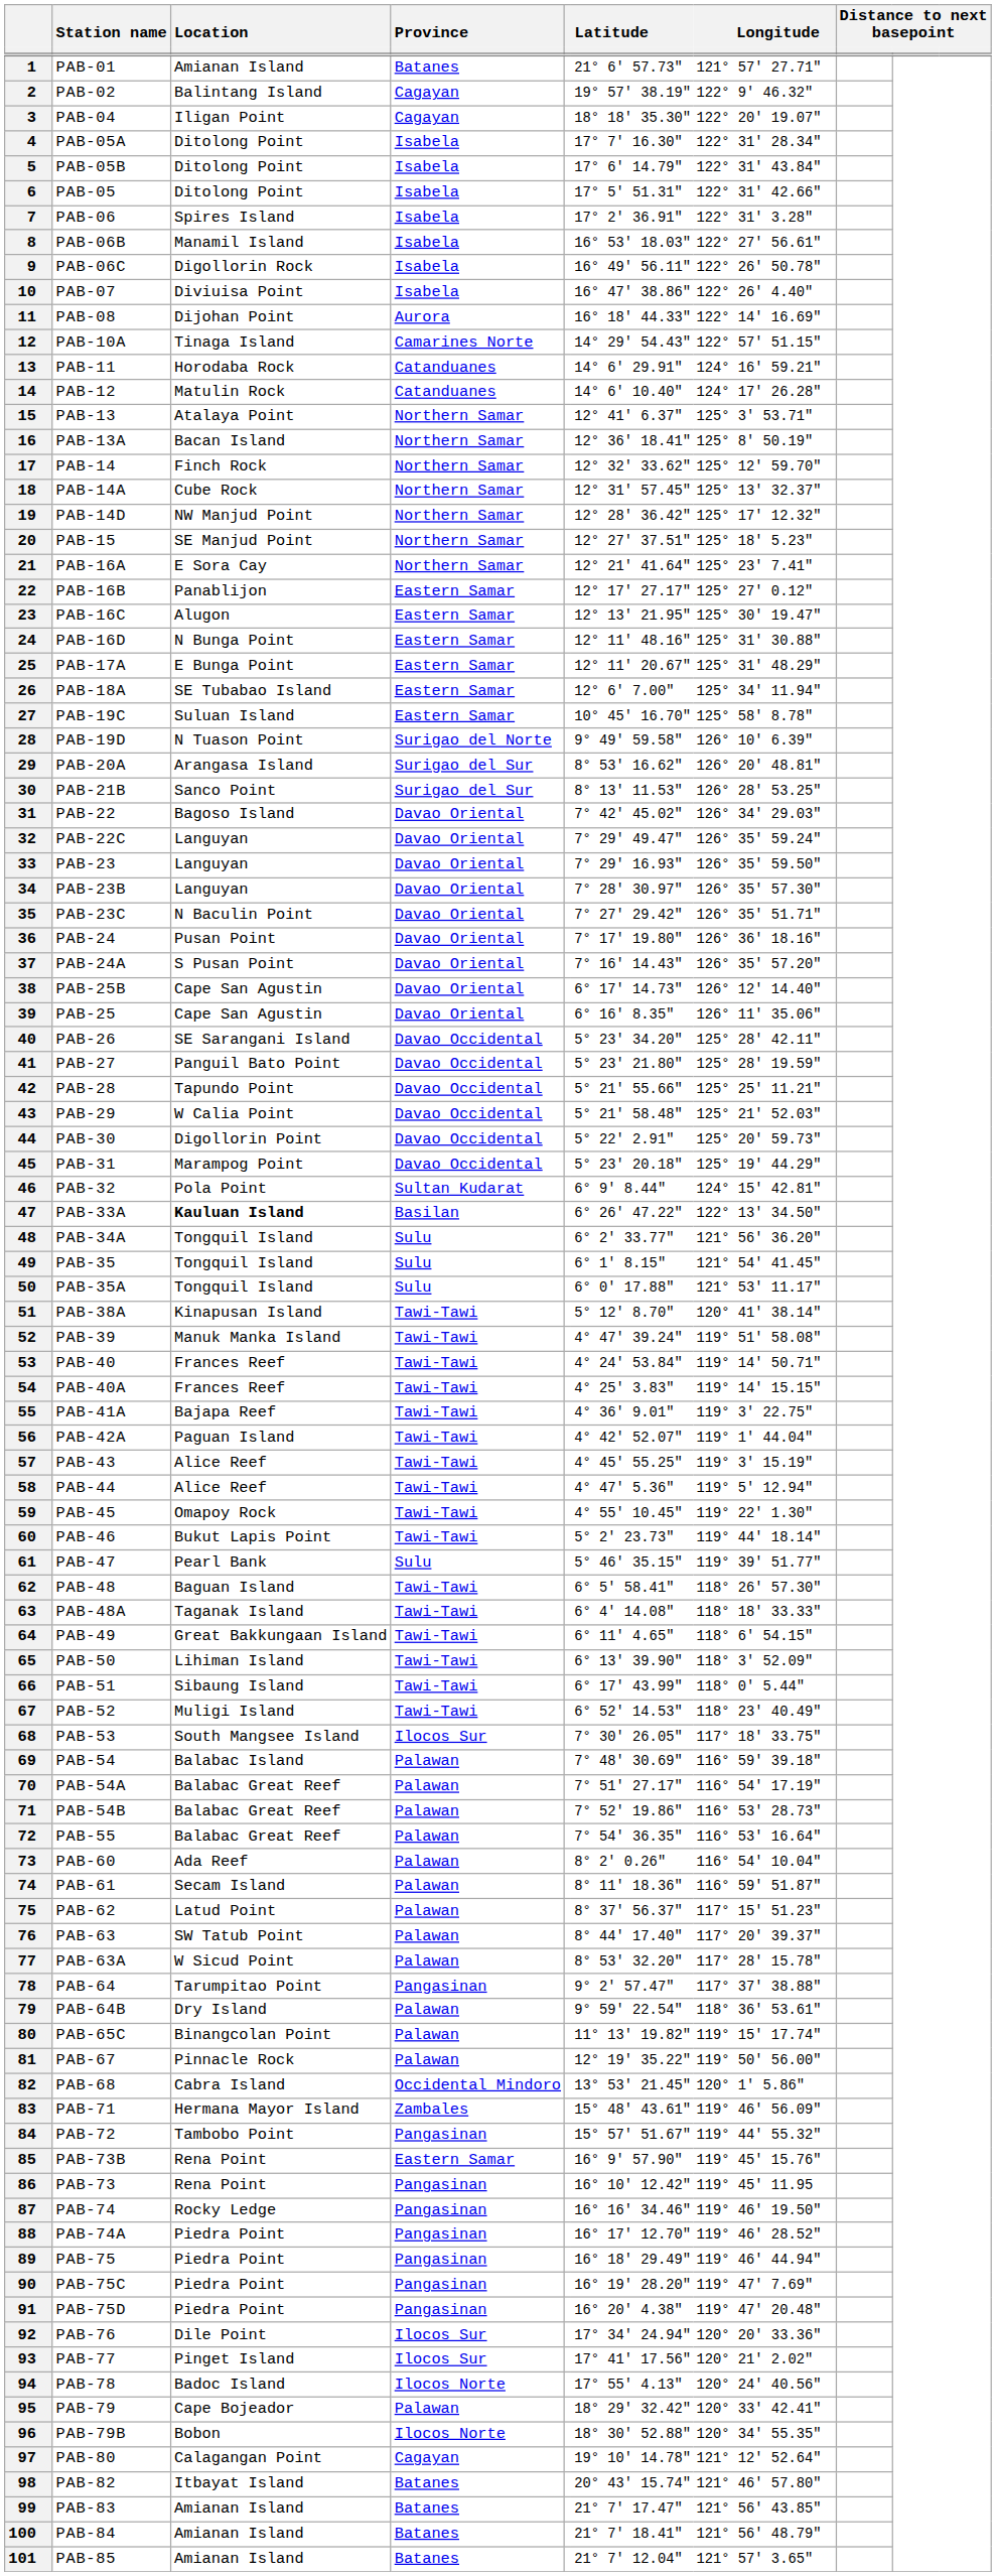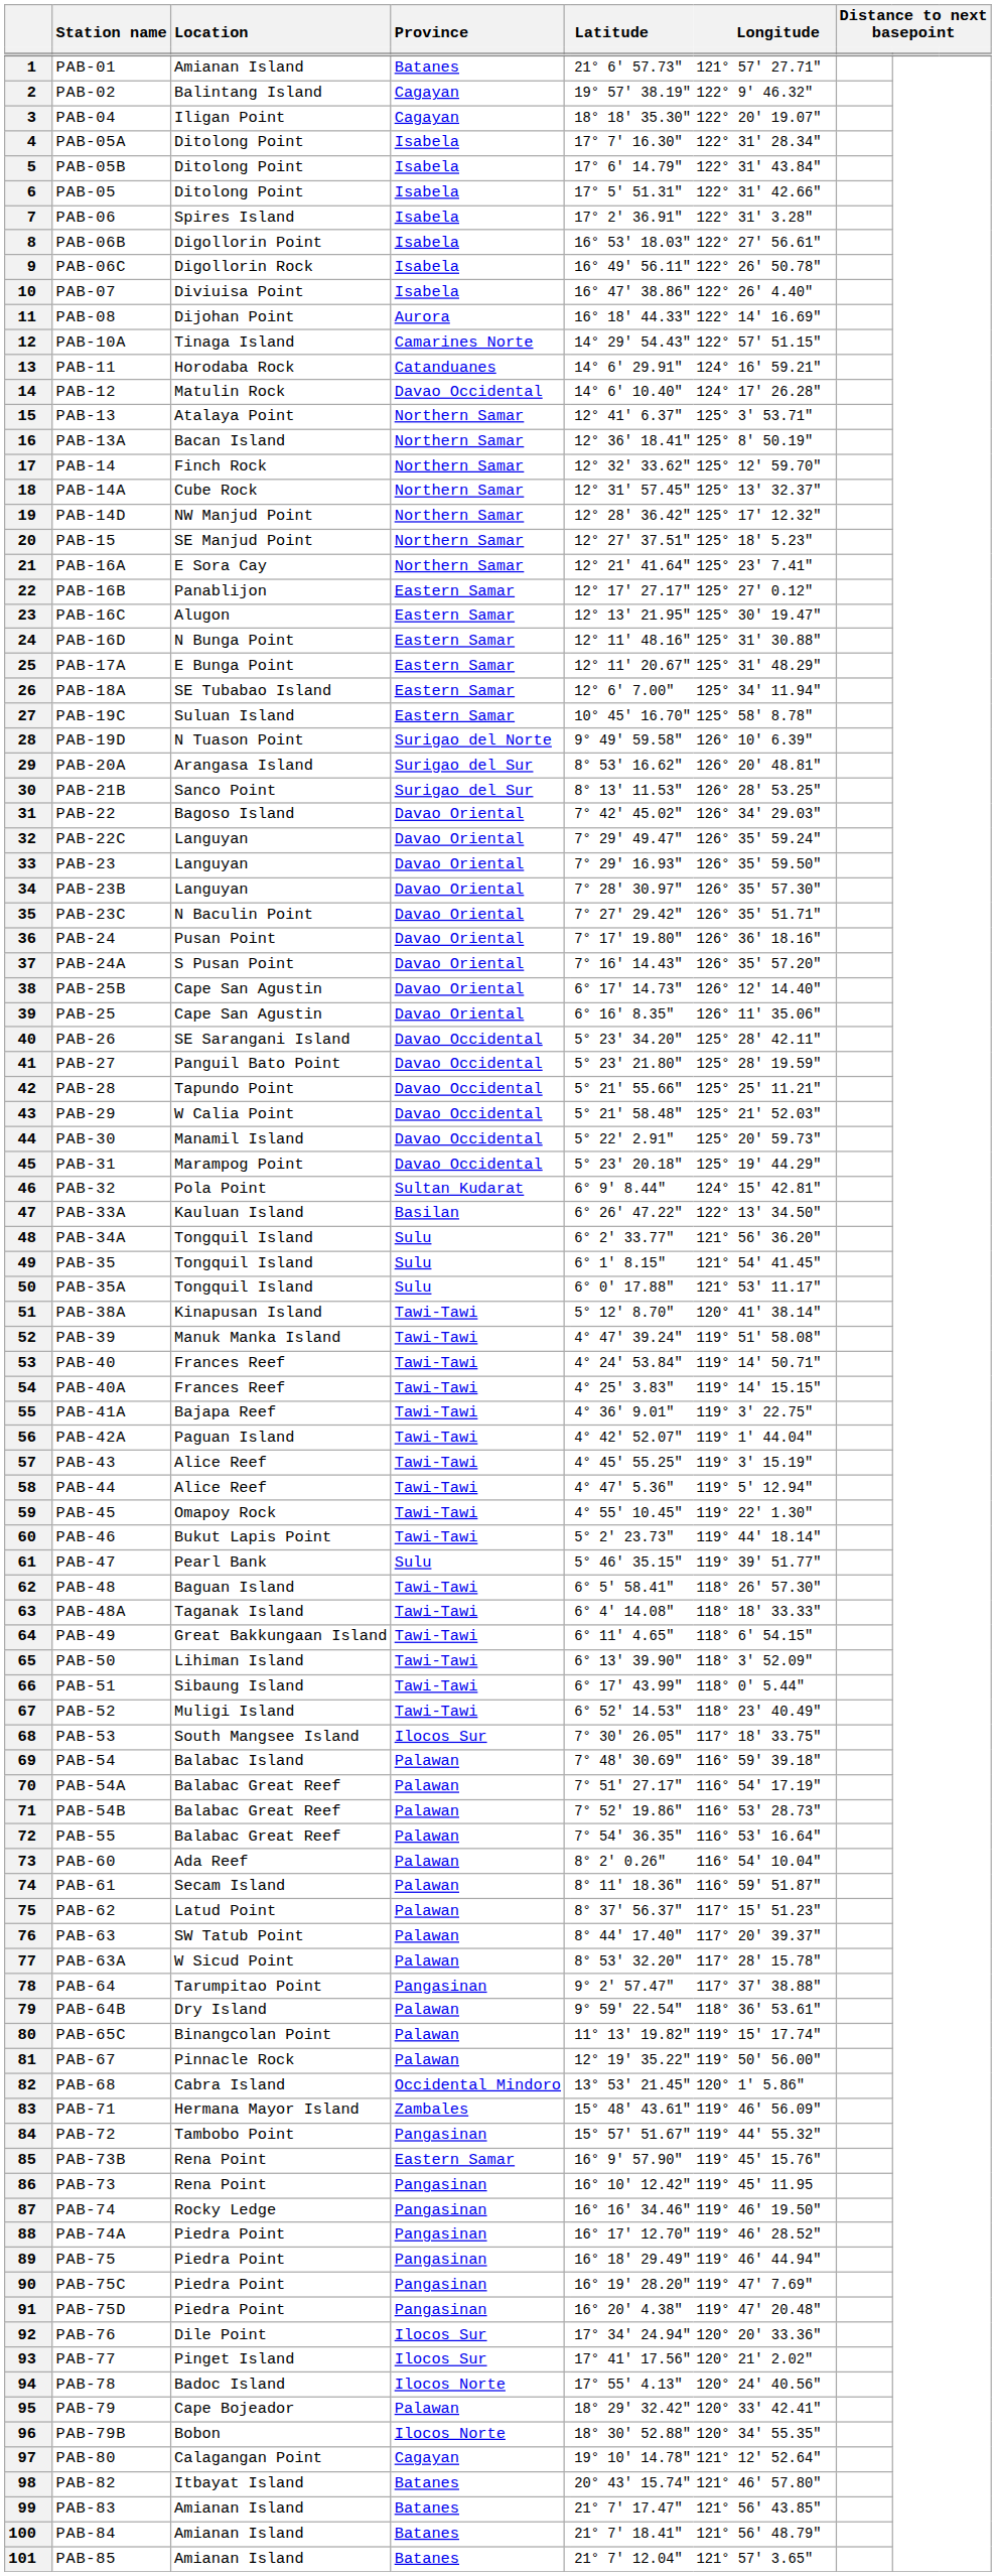8 | Location: Manamil Island -> Digollorin Point
14 | Province: Catanduanes -> Davao Occidental
44 | Location: Digollorin Point -> Manamil Island
47 | Location: bold -> normal
